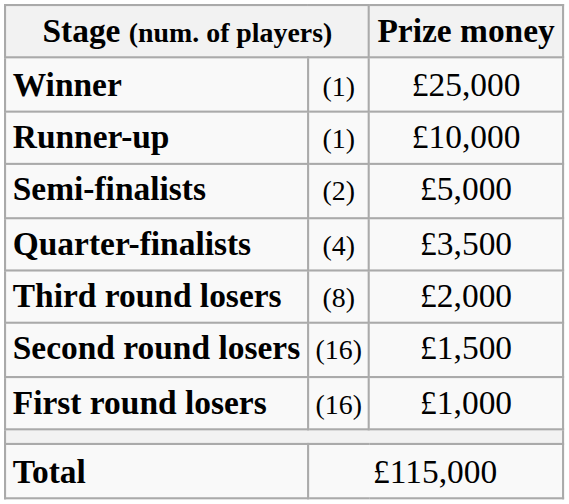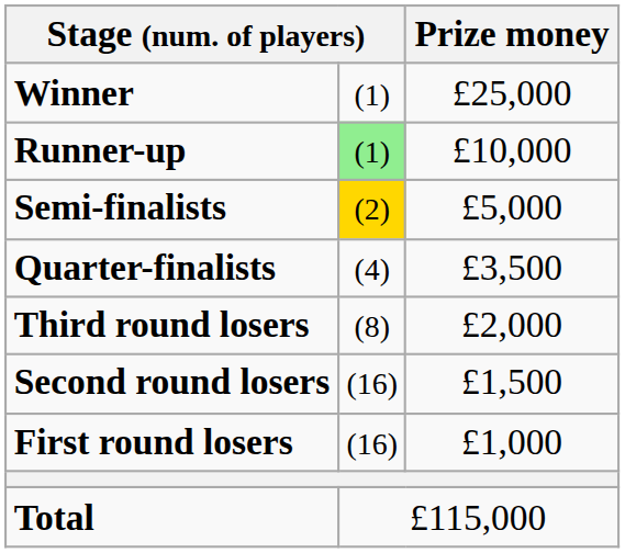Runner-up | column 2: no background -> lightgreen background
Semi-finalists | column 2: no background -> gold background
